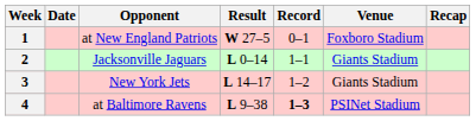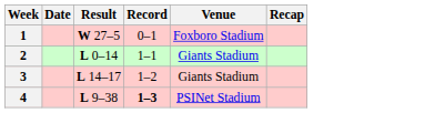- column: Opponent | at New England Patriots | Jacksonville Jaguars | New York Jets | at Baltimore Ravens
